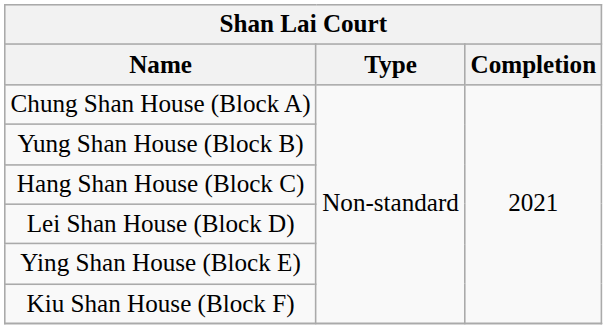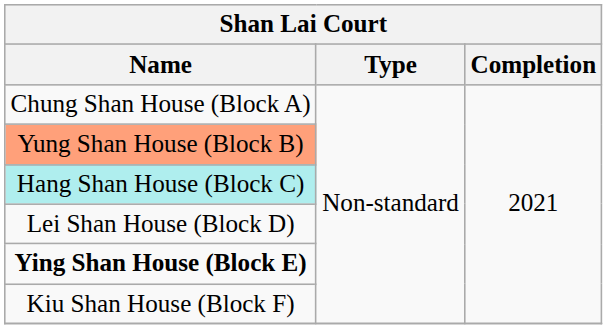Yung Shan House (Block B) | Name: no background -> lightsalmon background
Hang Shan House (Block C) | Name: no background -> paleturquoise background
Ying Shan House (Block E) | Name: normal -> bold
